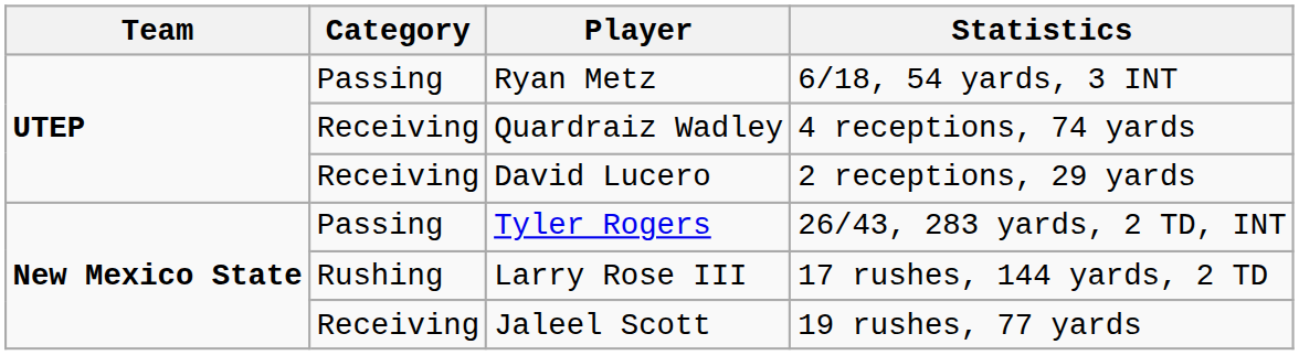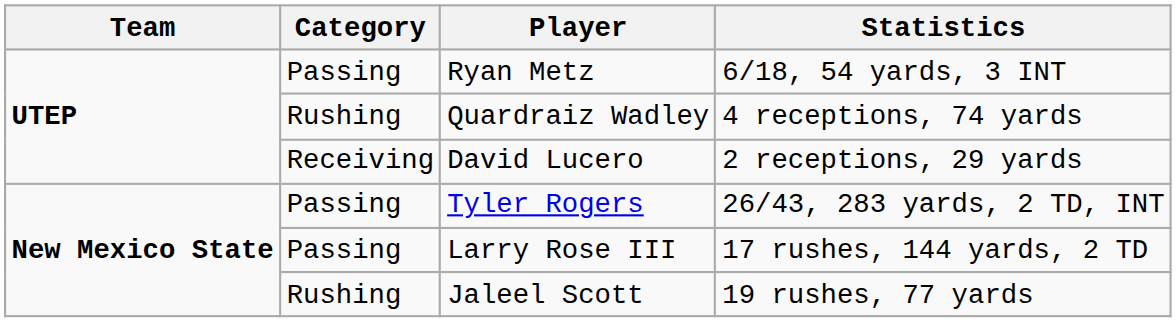Quardraiz Wadley | Category: Receiving -> Rushing
Larry Rose III | Category: Rushing -> Passing
Jaleel Scott | Category: Receiving -> Rushing
